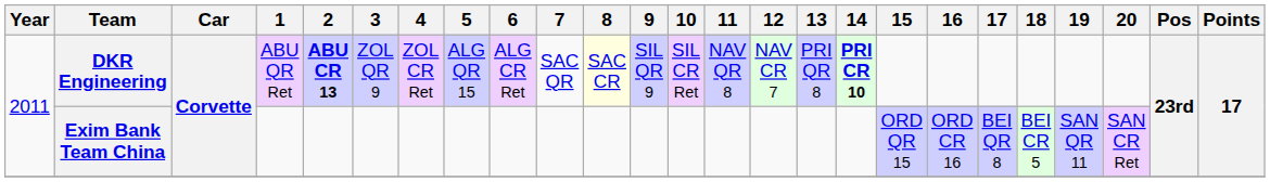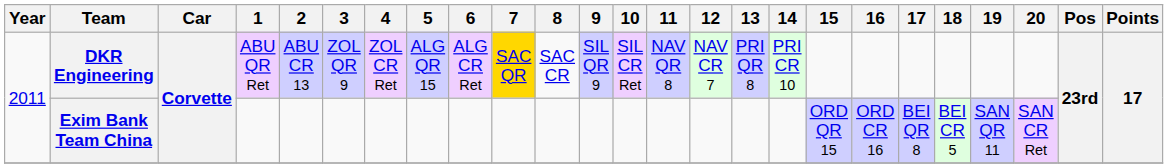DKR Engineering | 2: bold -> normal
DKR Engineering | 7: no background -> gold background
DKR Engineering | 8: lightyellow background -> no background
DKR Engineering | 14: bold -> normal
